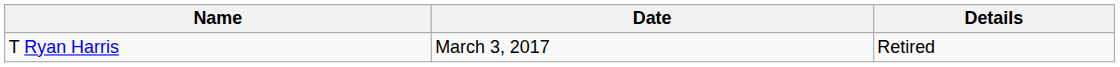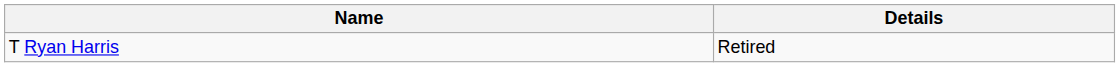- column: Date | March 3, 2017
